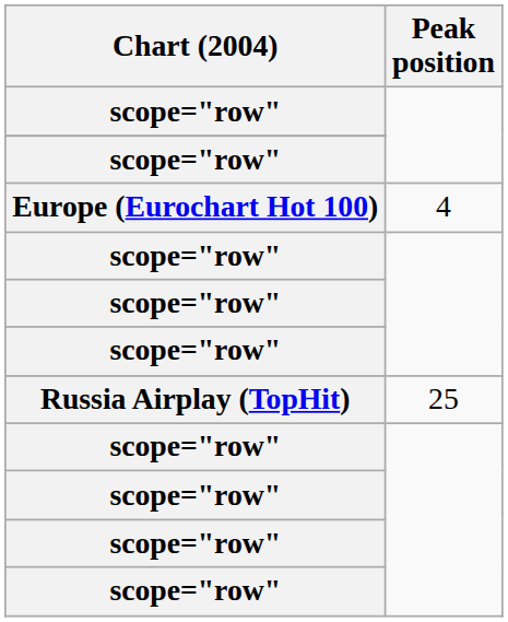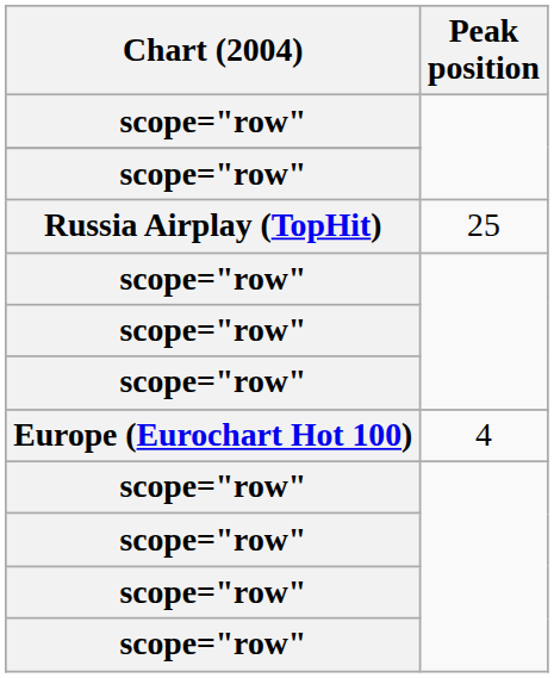rows swapped: Europe (Eurochart Hot 100) <-> Russia Airplay (TopHit)
